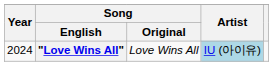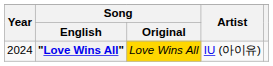row 3 | Song / Original: no background -> gold background
row 3 | Artist: lightblue background -> no background
